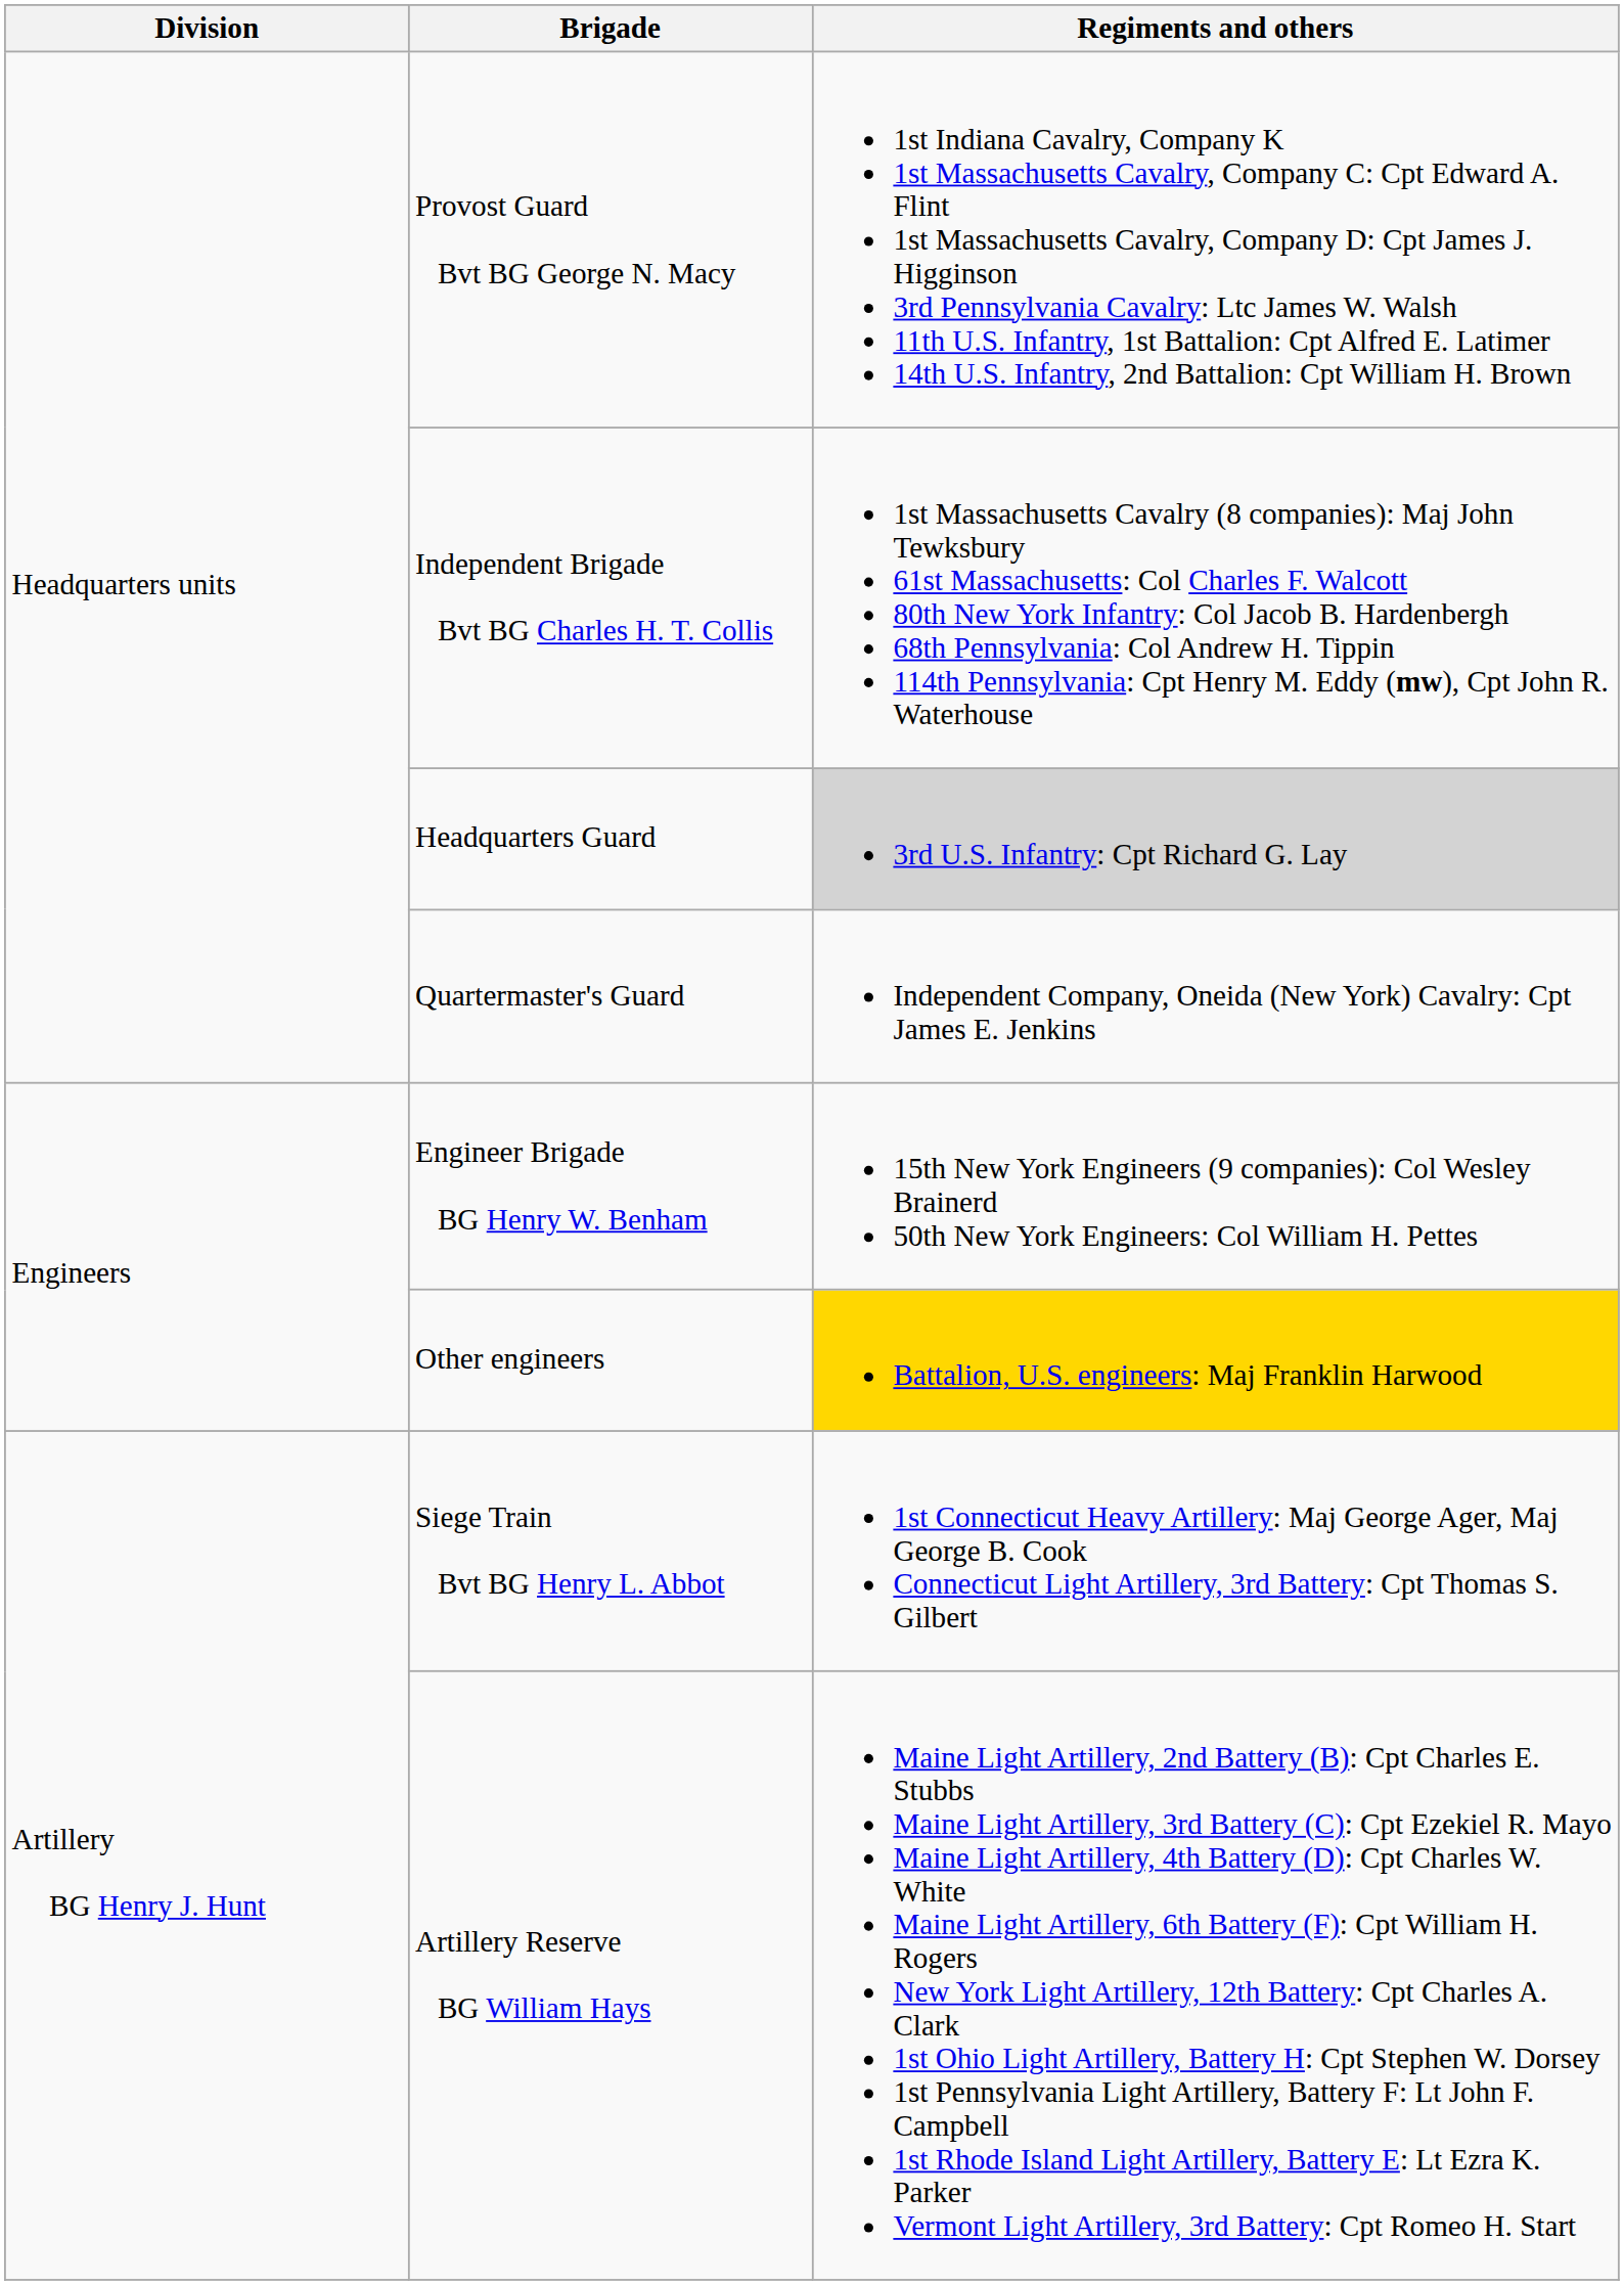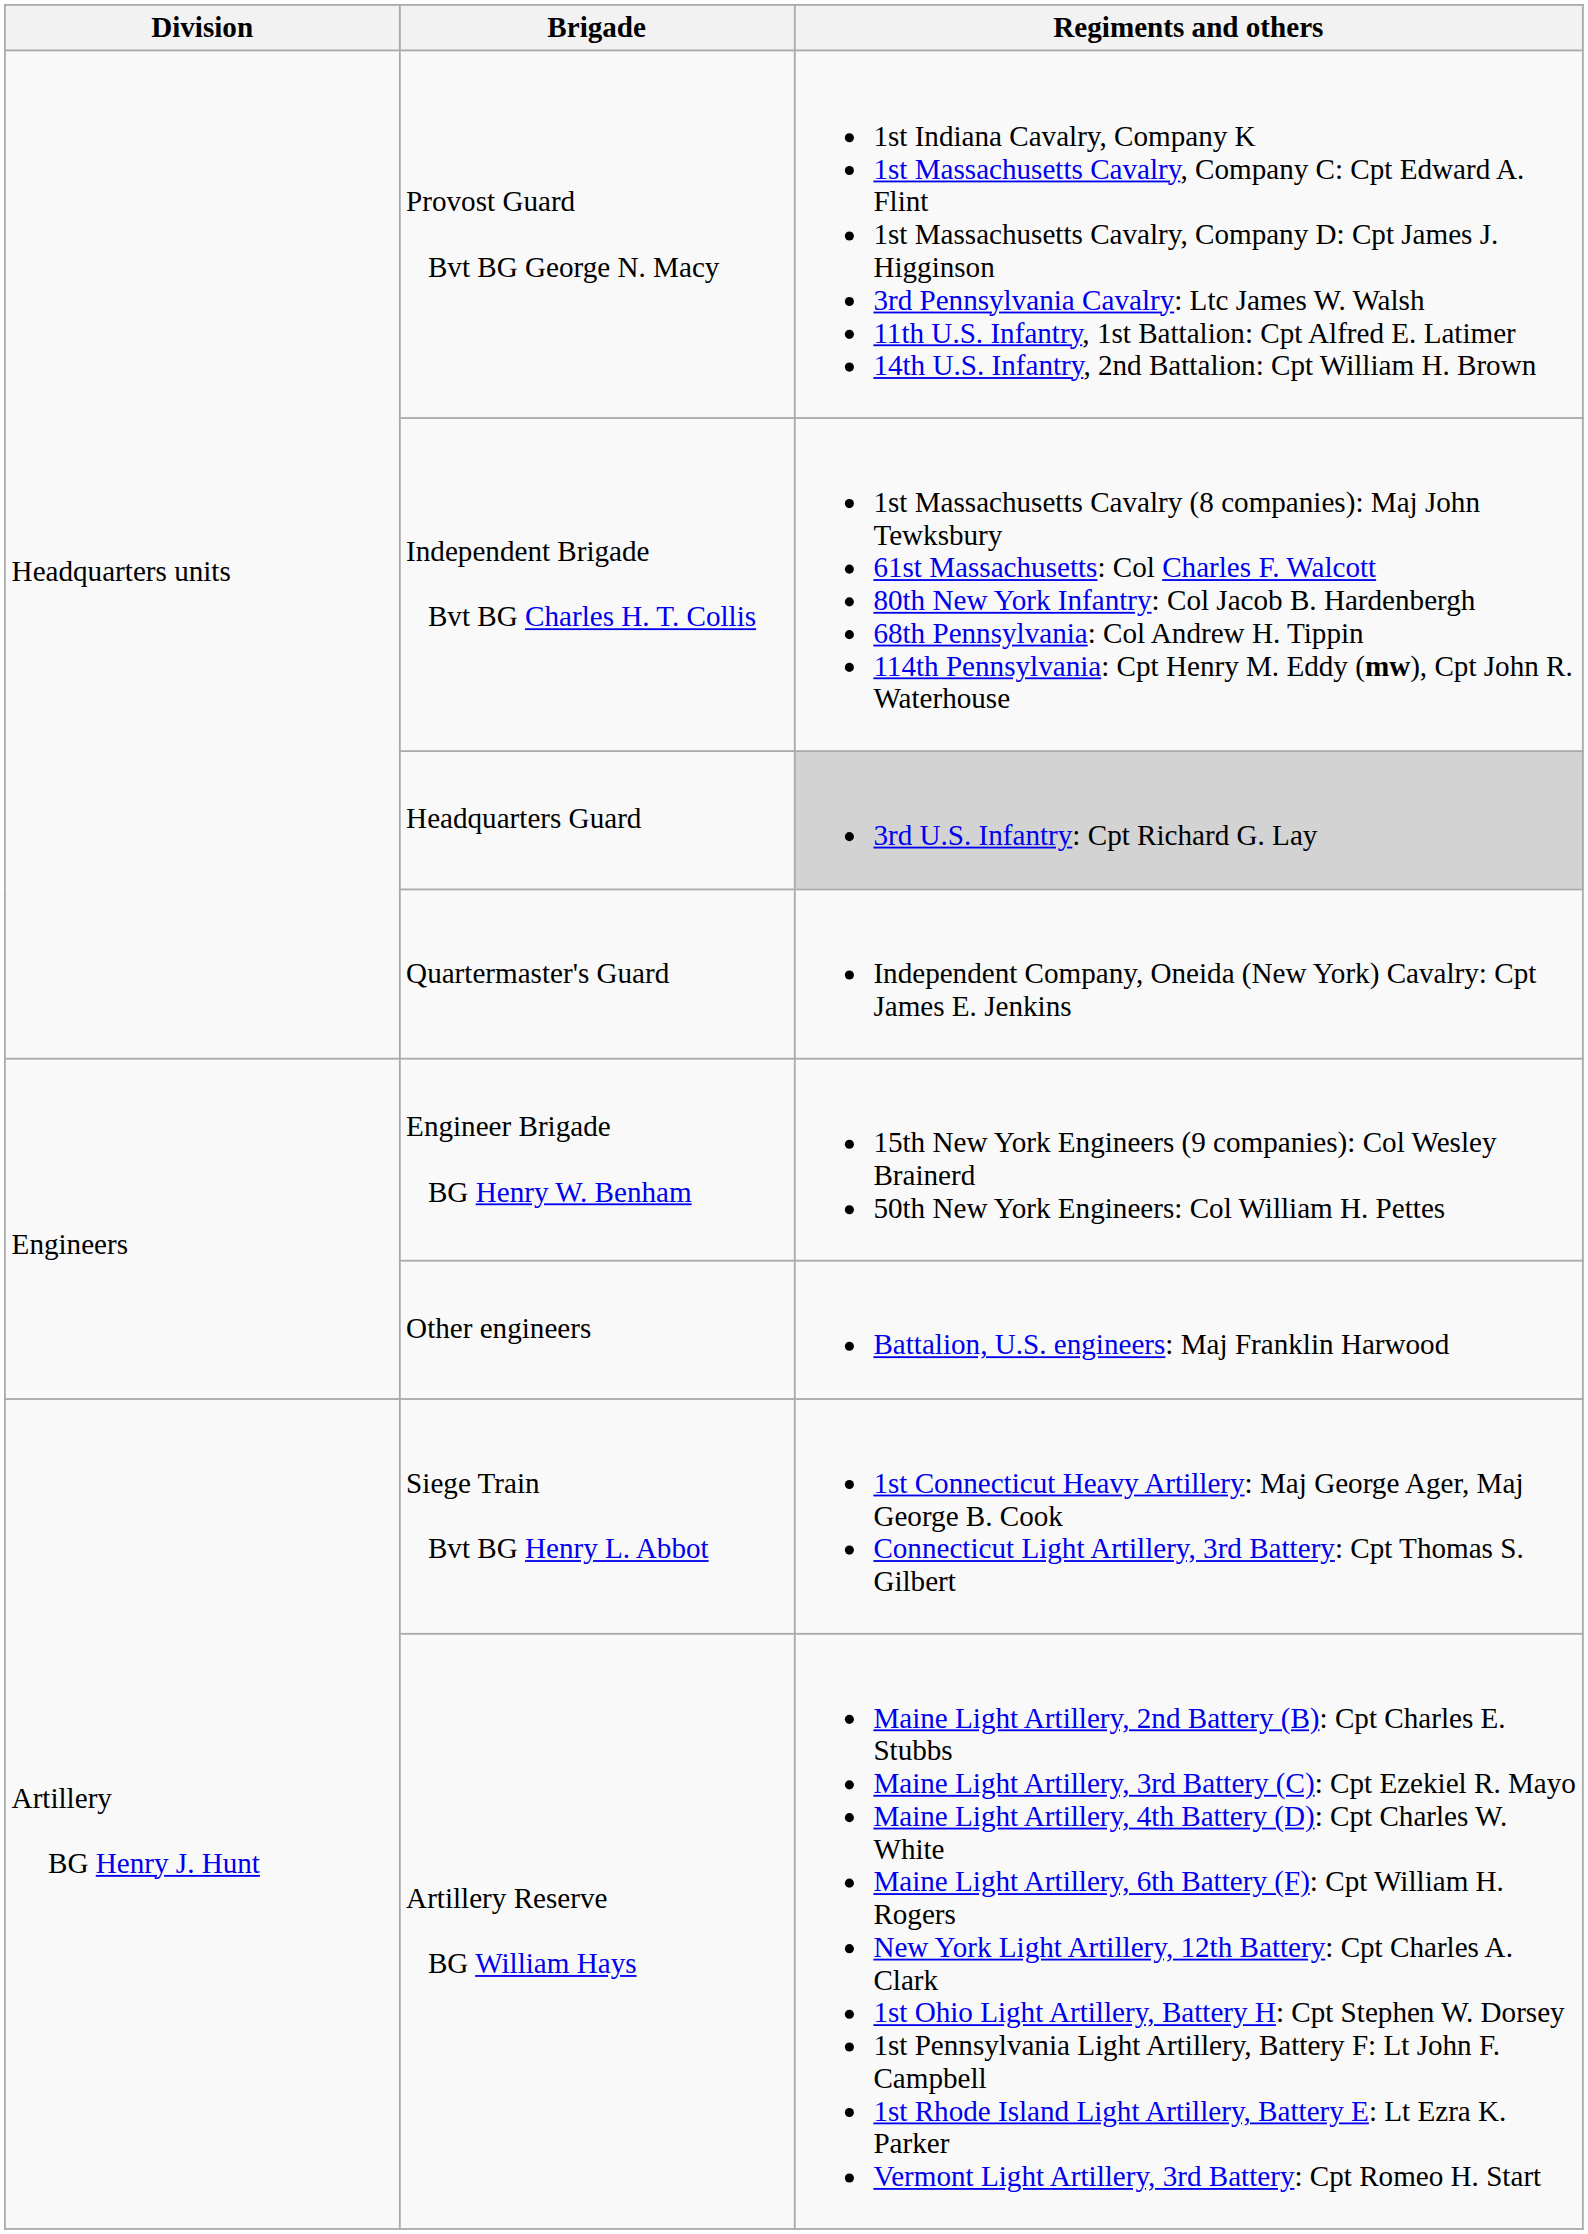Other engineers | Regiments and others: gold background -> no background
